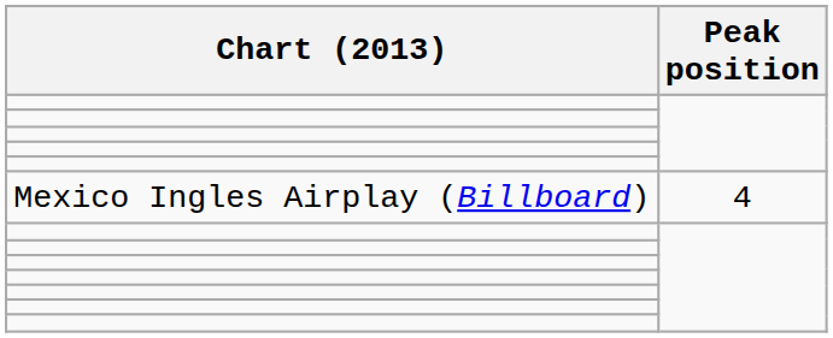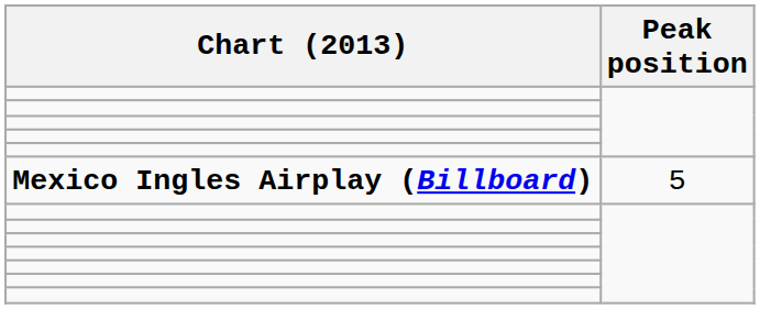row 7 | Chart (2013): normal -> bold
row 7 | Peak position: 4 -> 5
